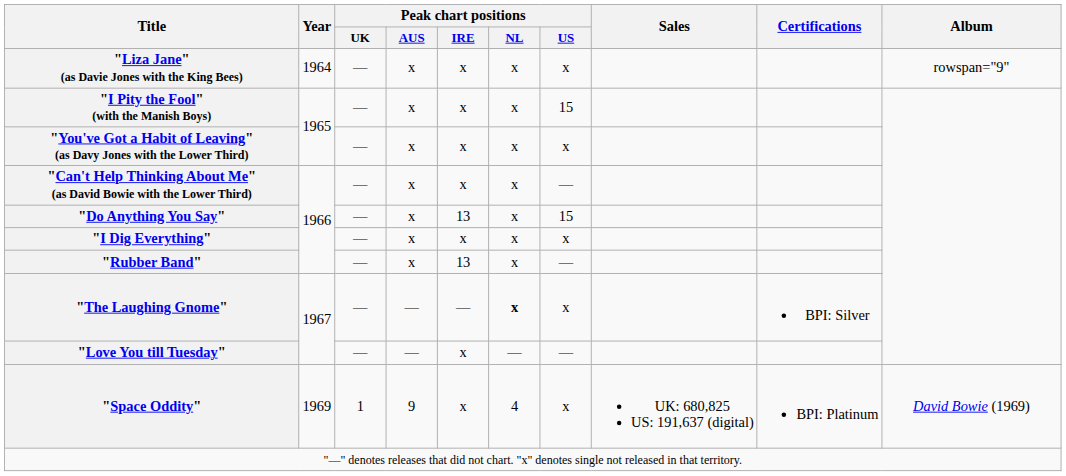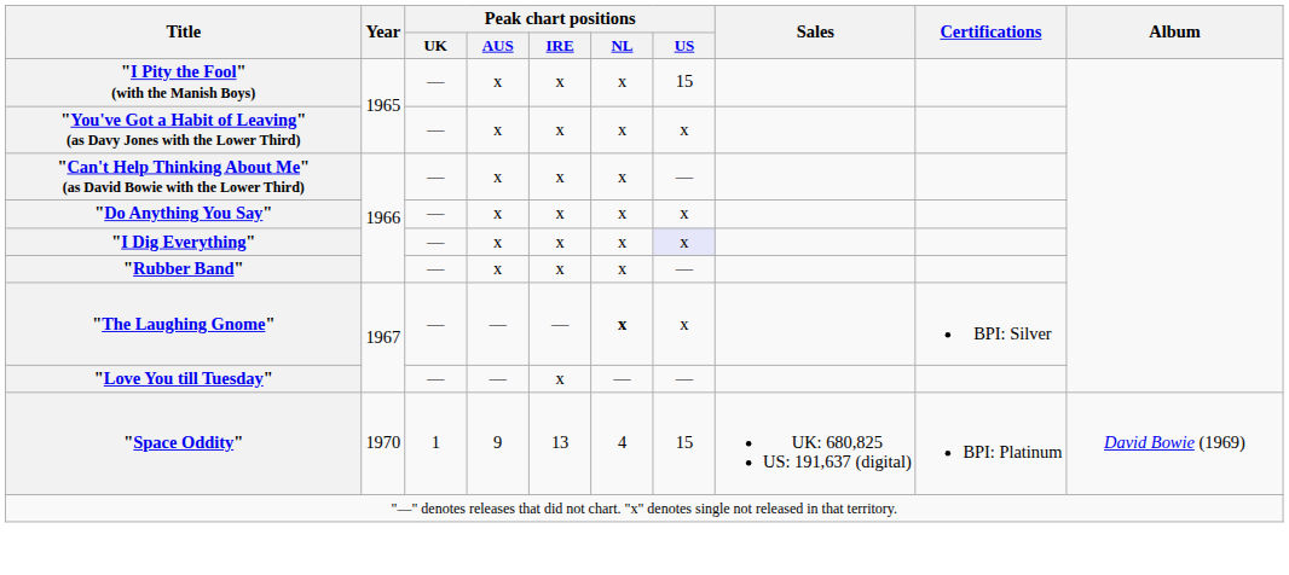- row: "Liza Jane" (as Davie Jones with the King Bees) | 1964 | — | x | x | x | x | rowspan="9"
"Do Anything You Say" | Peak chart positions / IRE: 13 -> x
"Do Anything You Say" | Peak chart positions / US: 15 -> x
"I Dig Everything" | Peak chart positions / US: no background -> lavender background
"Rubber Band" | Peak chart positions / IRE: 13 -> x
"Space Oddity" | Year: 1969 -> 1970
"Space Oddity" | Peak chart positions / IRE: x -> 13
"Space Oddity" | Peak chart positions / US: x -> 15
